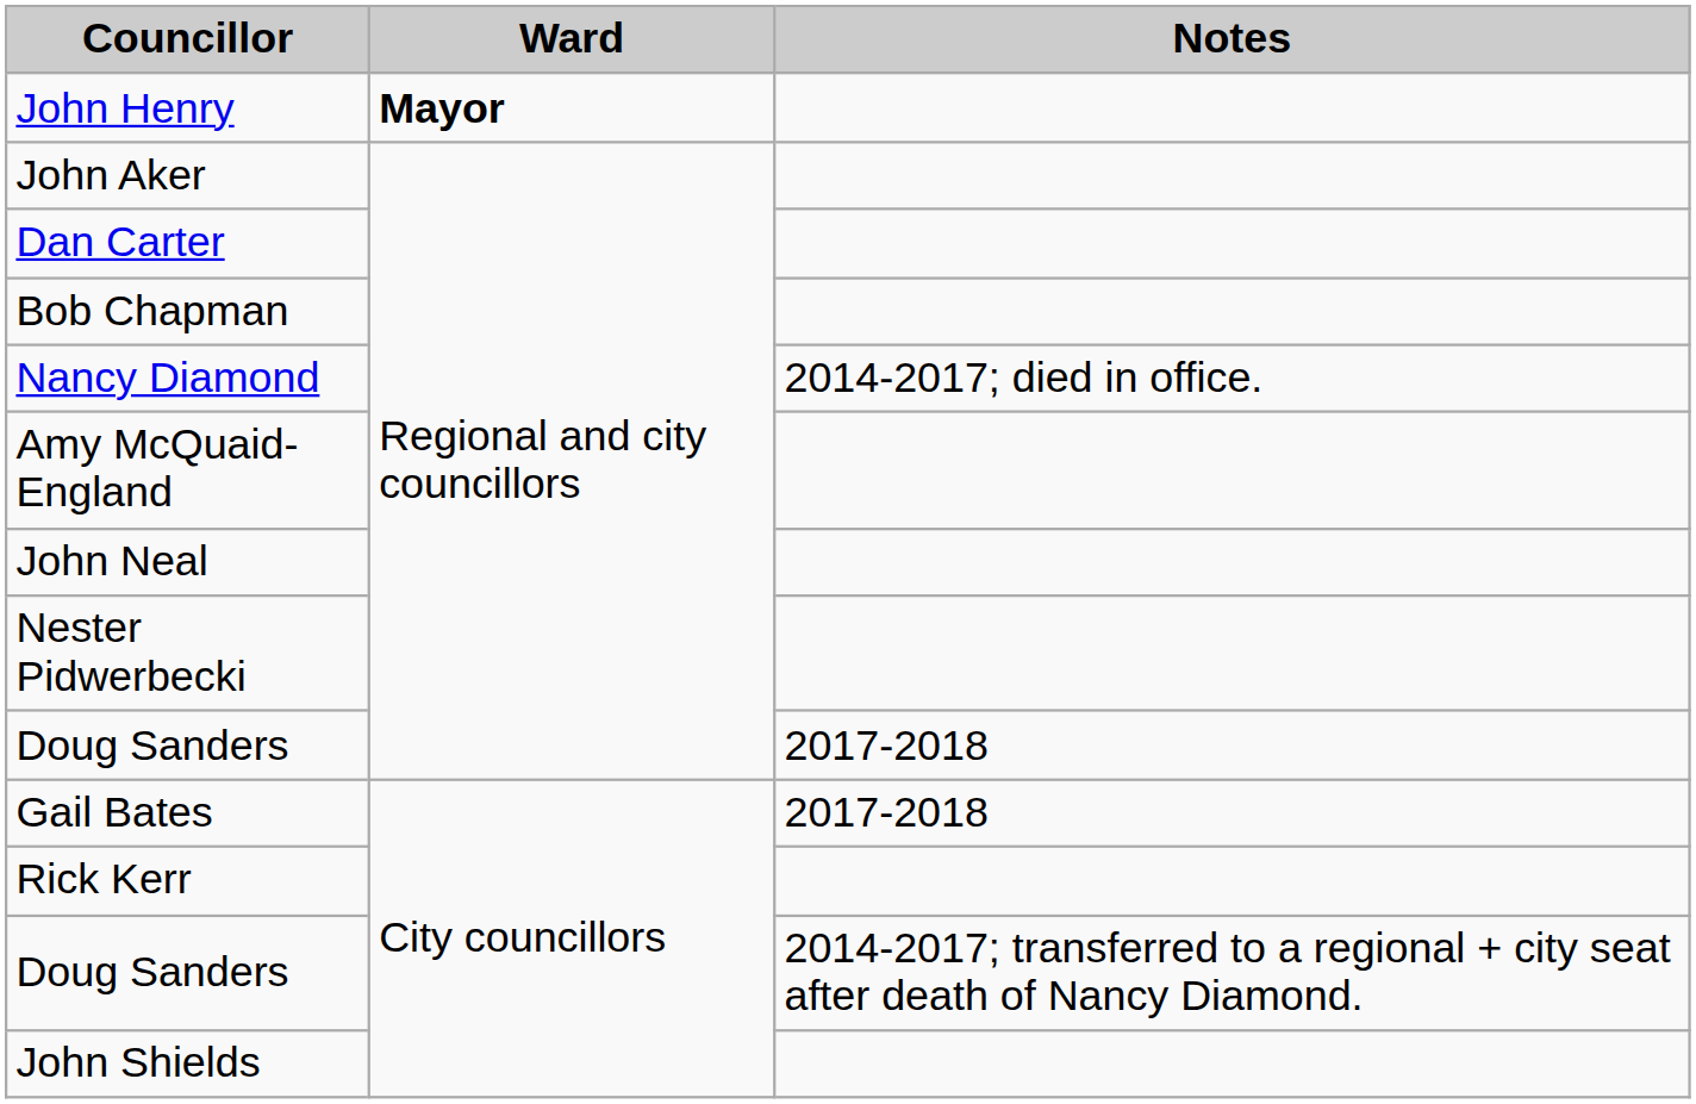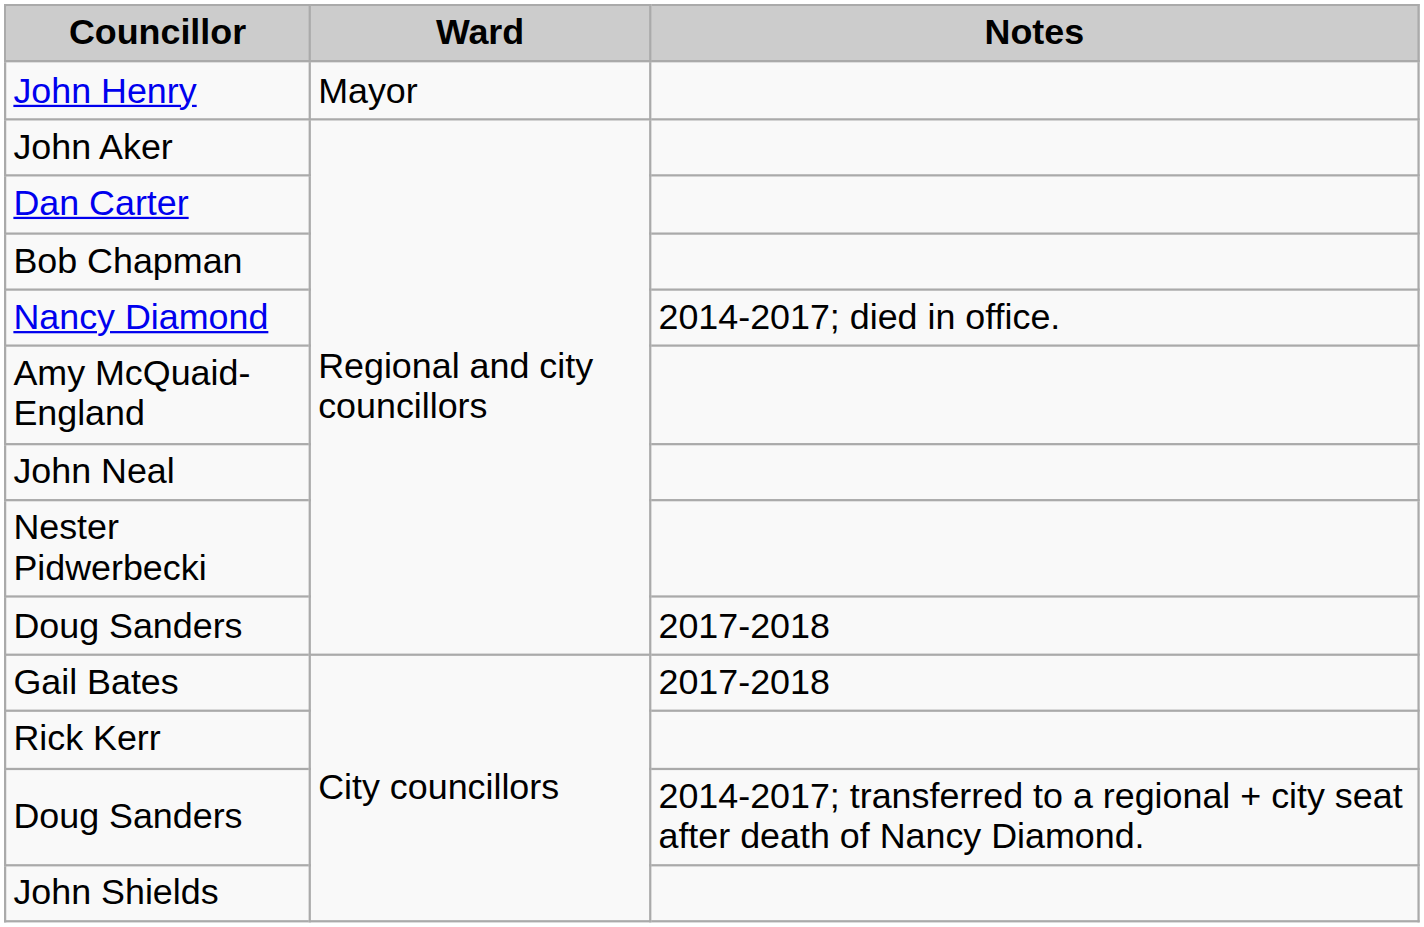John Henry | Ward: bold -> normal
